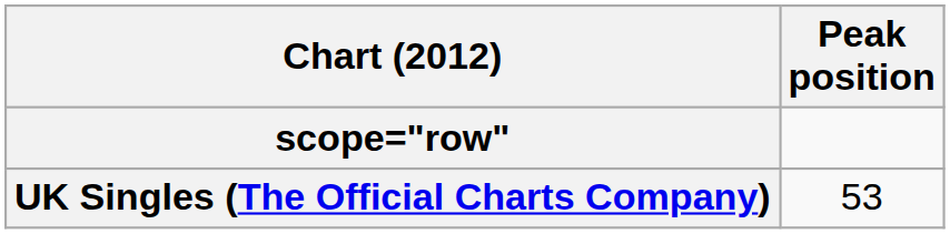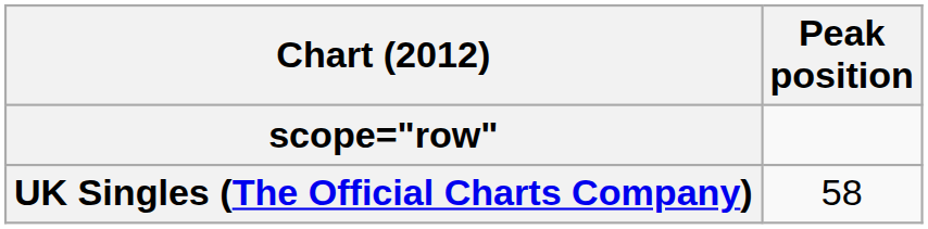UK Singles (The Official Charts Company) | Peak position: 53 -> 58
